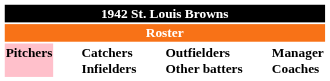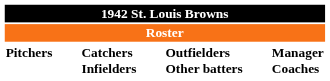Pitchers | column 1: pink background -> no background
